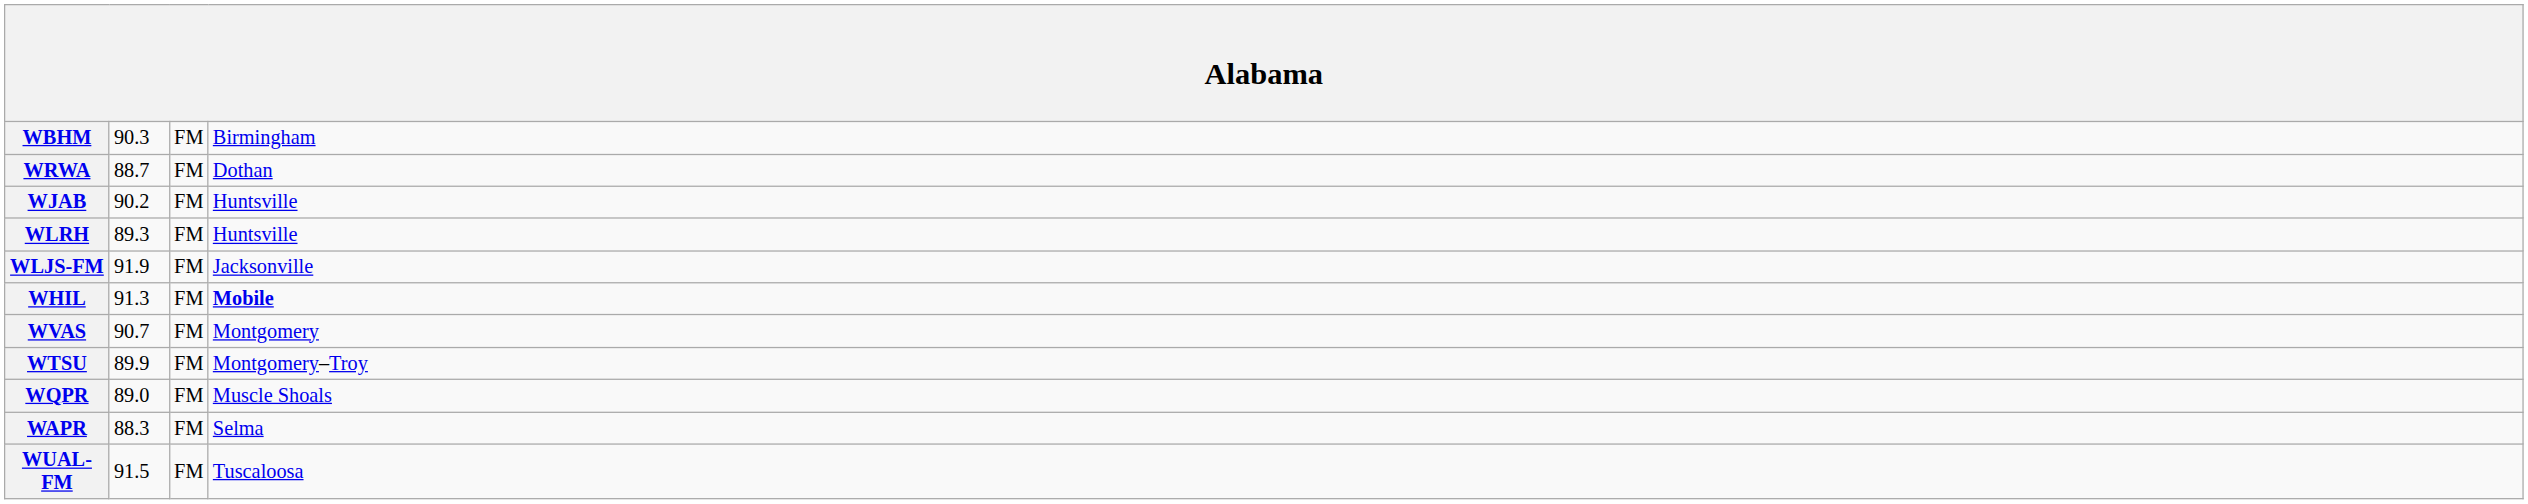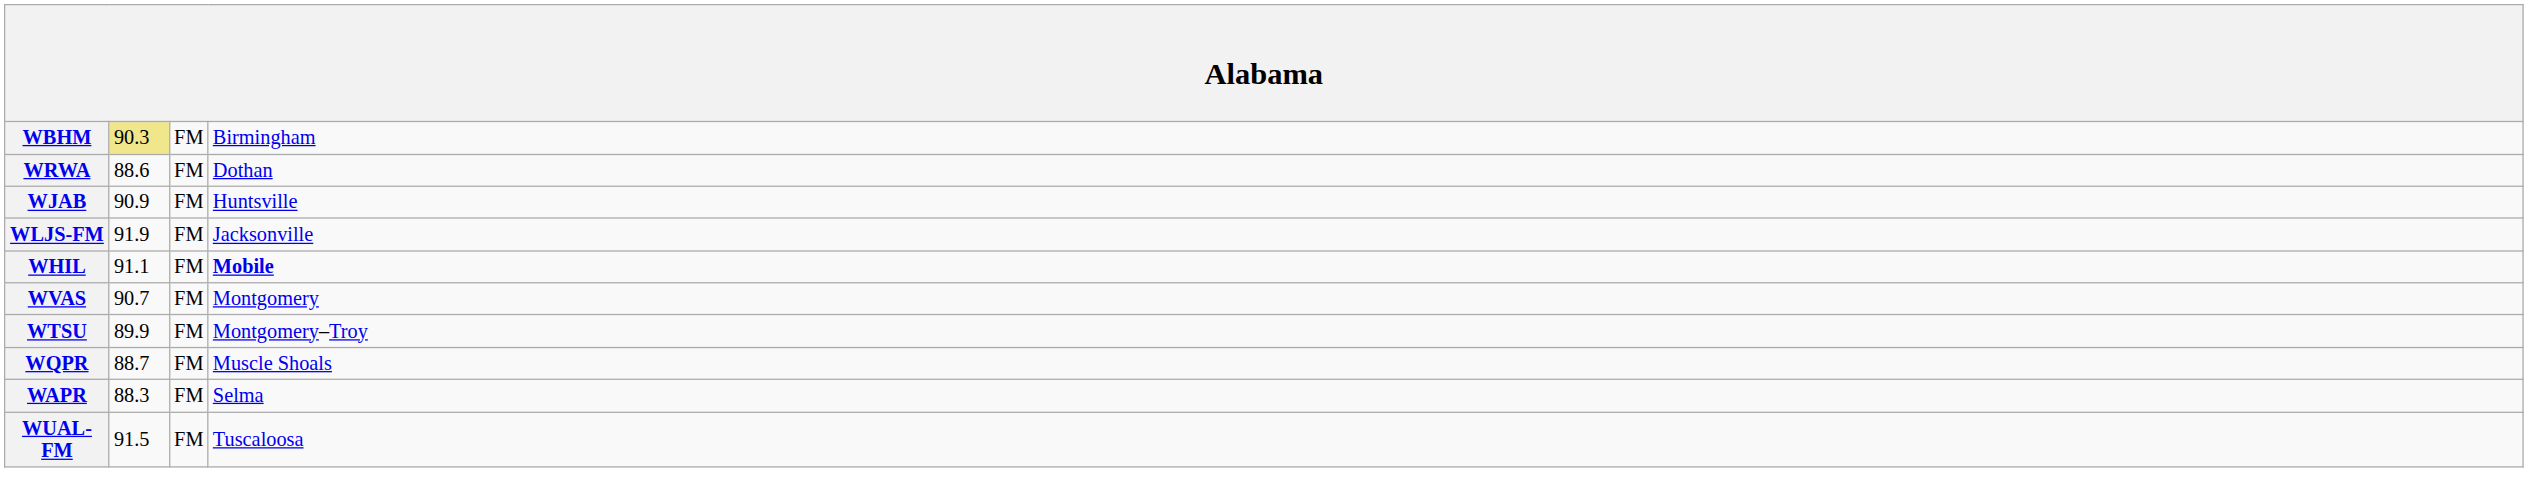WBHM | column 2: no background -> khaki background
WRWA | column 2: 88.7 -> 88.6
WJAB | column 2: 90.2 -> 90.9
- row: WLRH | 89.3 | FM | Huntsville
WHIL | column 2: 91.3 -> 91.1
WQPR | column 2: 89.0 -> 88.7
